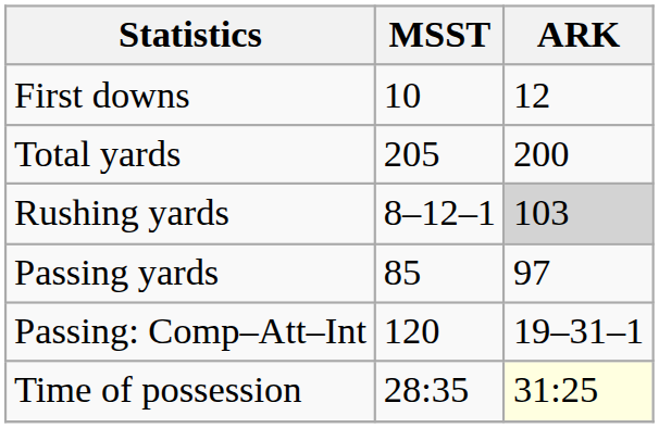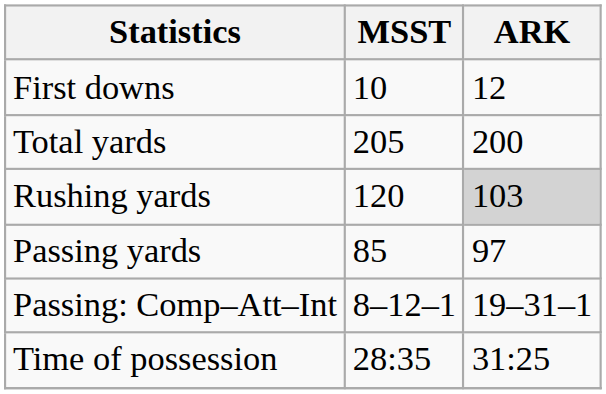Rushing yards | MSST: 8–12–1 -> 120
Passing: Comp–Att–Int | MSST: 120 -> 8–12–1
Time of possession | ARK: lightyellow background -> no background
